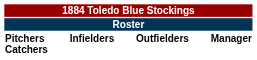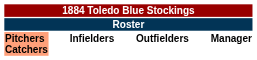Pitchers Catchers | column 1: no background -> lightsalmon background
